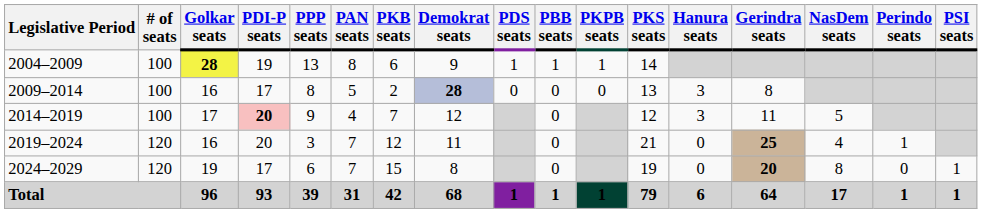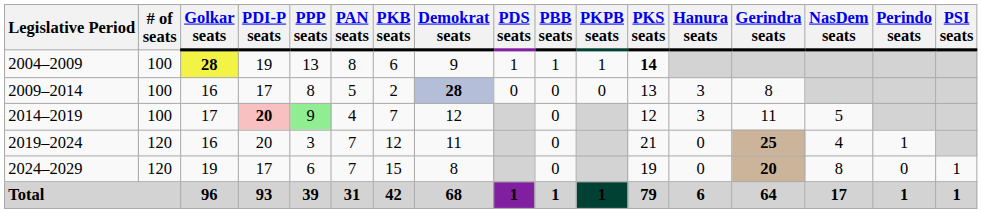2004–2009 | PKS seats: normal -> bold
2014–2019 | PPP seats: no background -> lightgreen background
